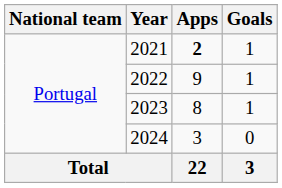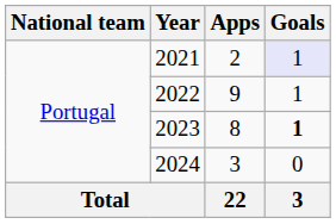2021 | Apps: bold -> normal
2021 | Goals: no background -> lavender background
2023 | Goals: normal -> bold
